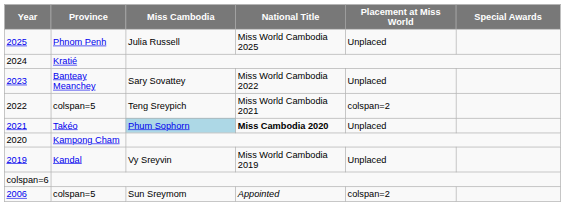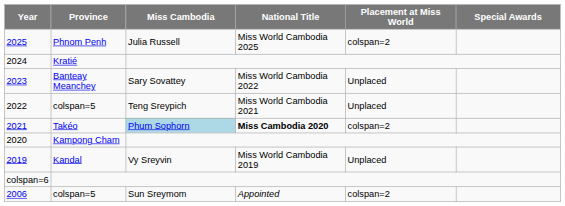2025 | Placement at Miss World: Unplaced -> colspan=2
2022 | Placement at Miss World: colspan=2 -> Unplaced
2021 | Placement at Miss World: Unplaced -> colspan=2
